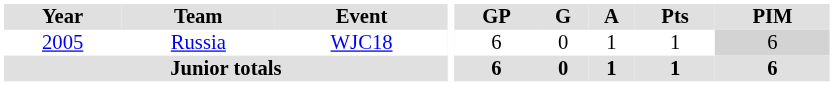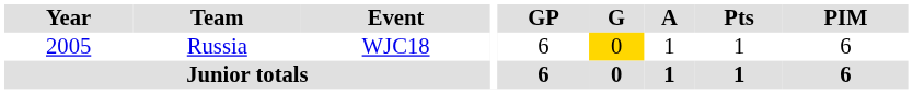Russia | G: no background -> gold background
Russia | PIM: lightgrey background -> no background
